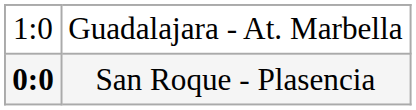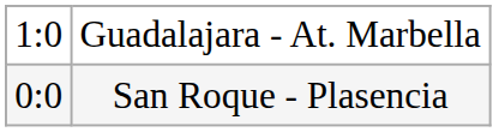San Roque - Plasencia | column 1: bold -> normal
